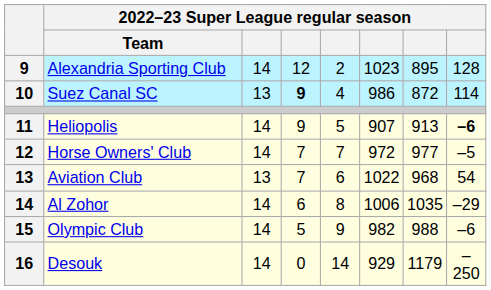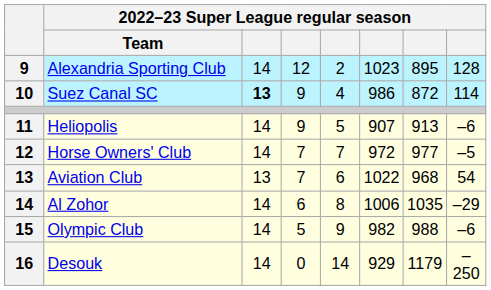Suez Canal SC | column 3: normal -> bold
Suez Canal SC | column 4: bold -> normal
Heliopolis | column 8: bold -> normal
